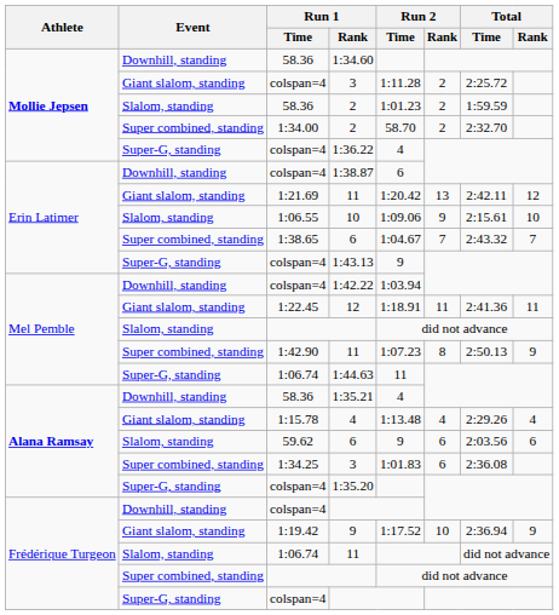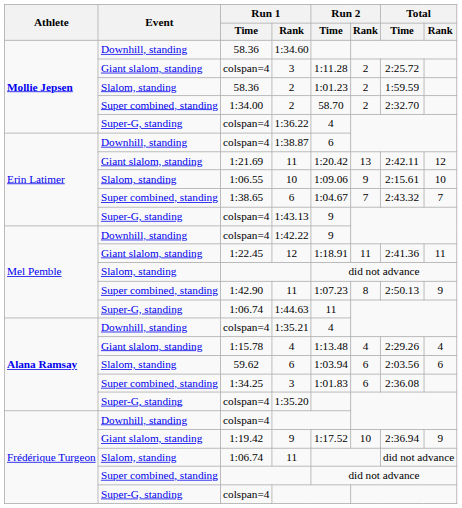1:42.22 | Run 2 / Time: 1:03.94 -> 9
1:35.21 | Run 1 / Time: 58.36 -> colspan=4
Slalom, standing / 6 | Run 2 / Time: 9 -> 1:03.94
